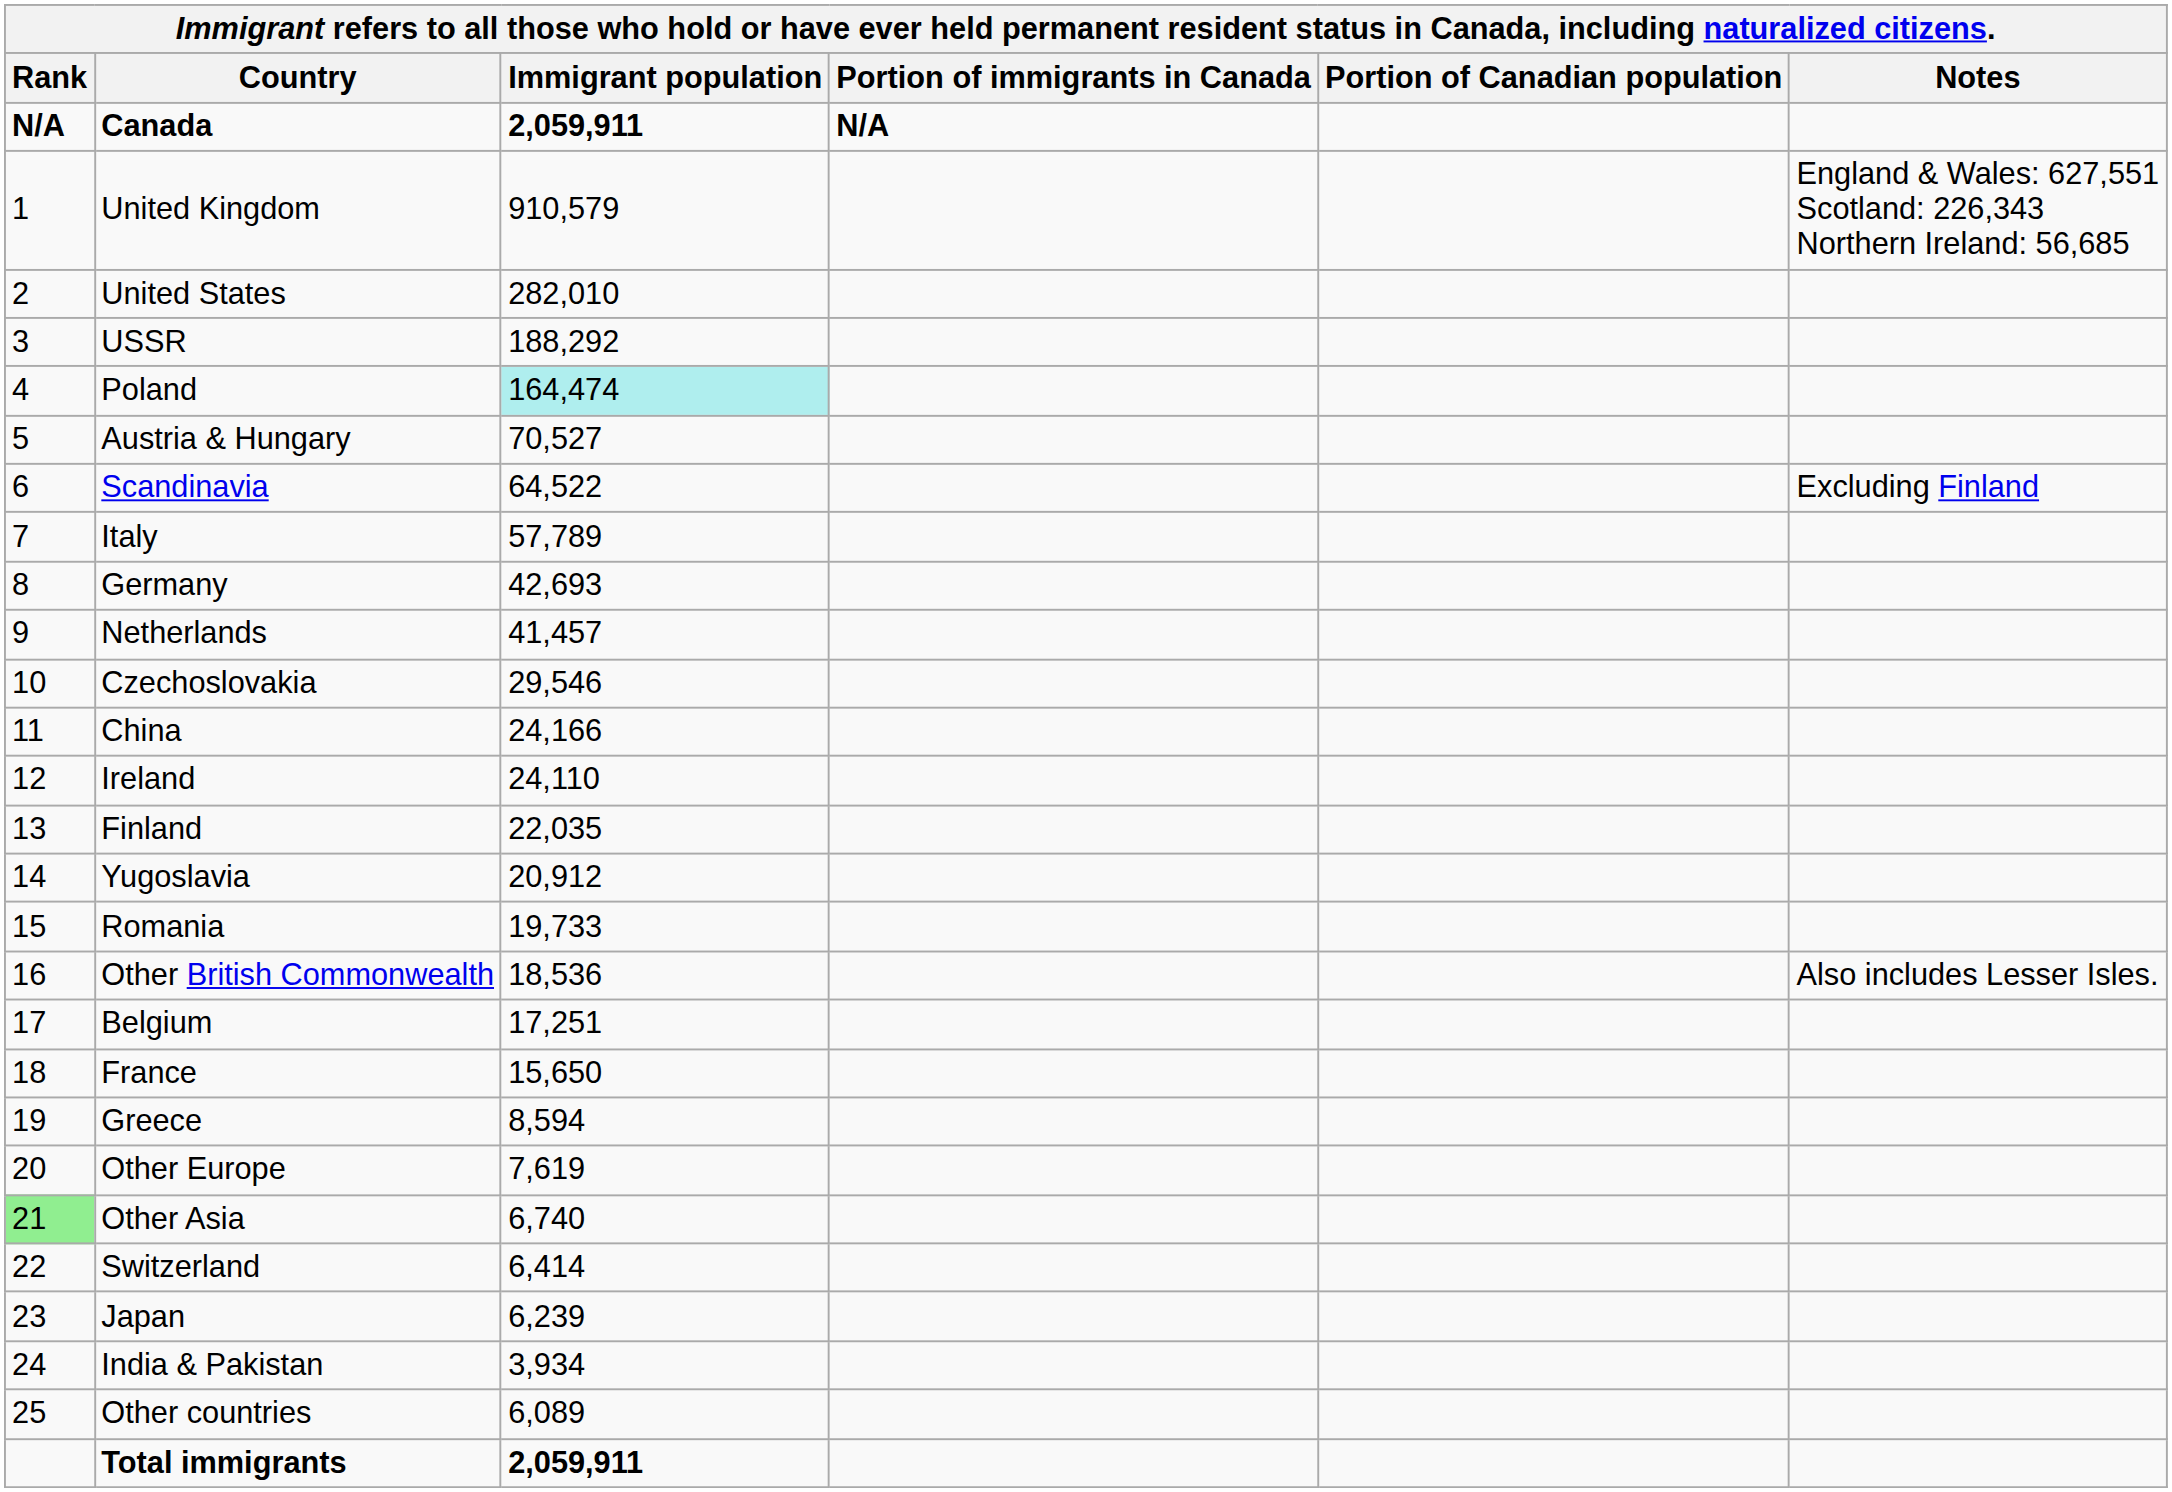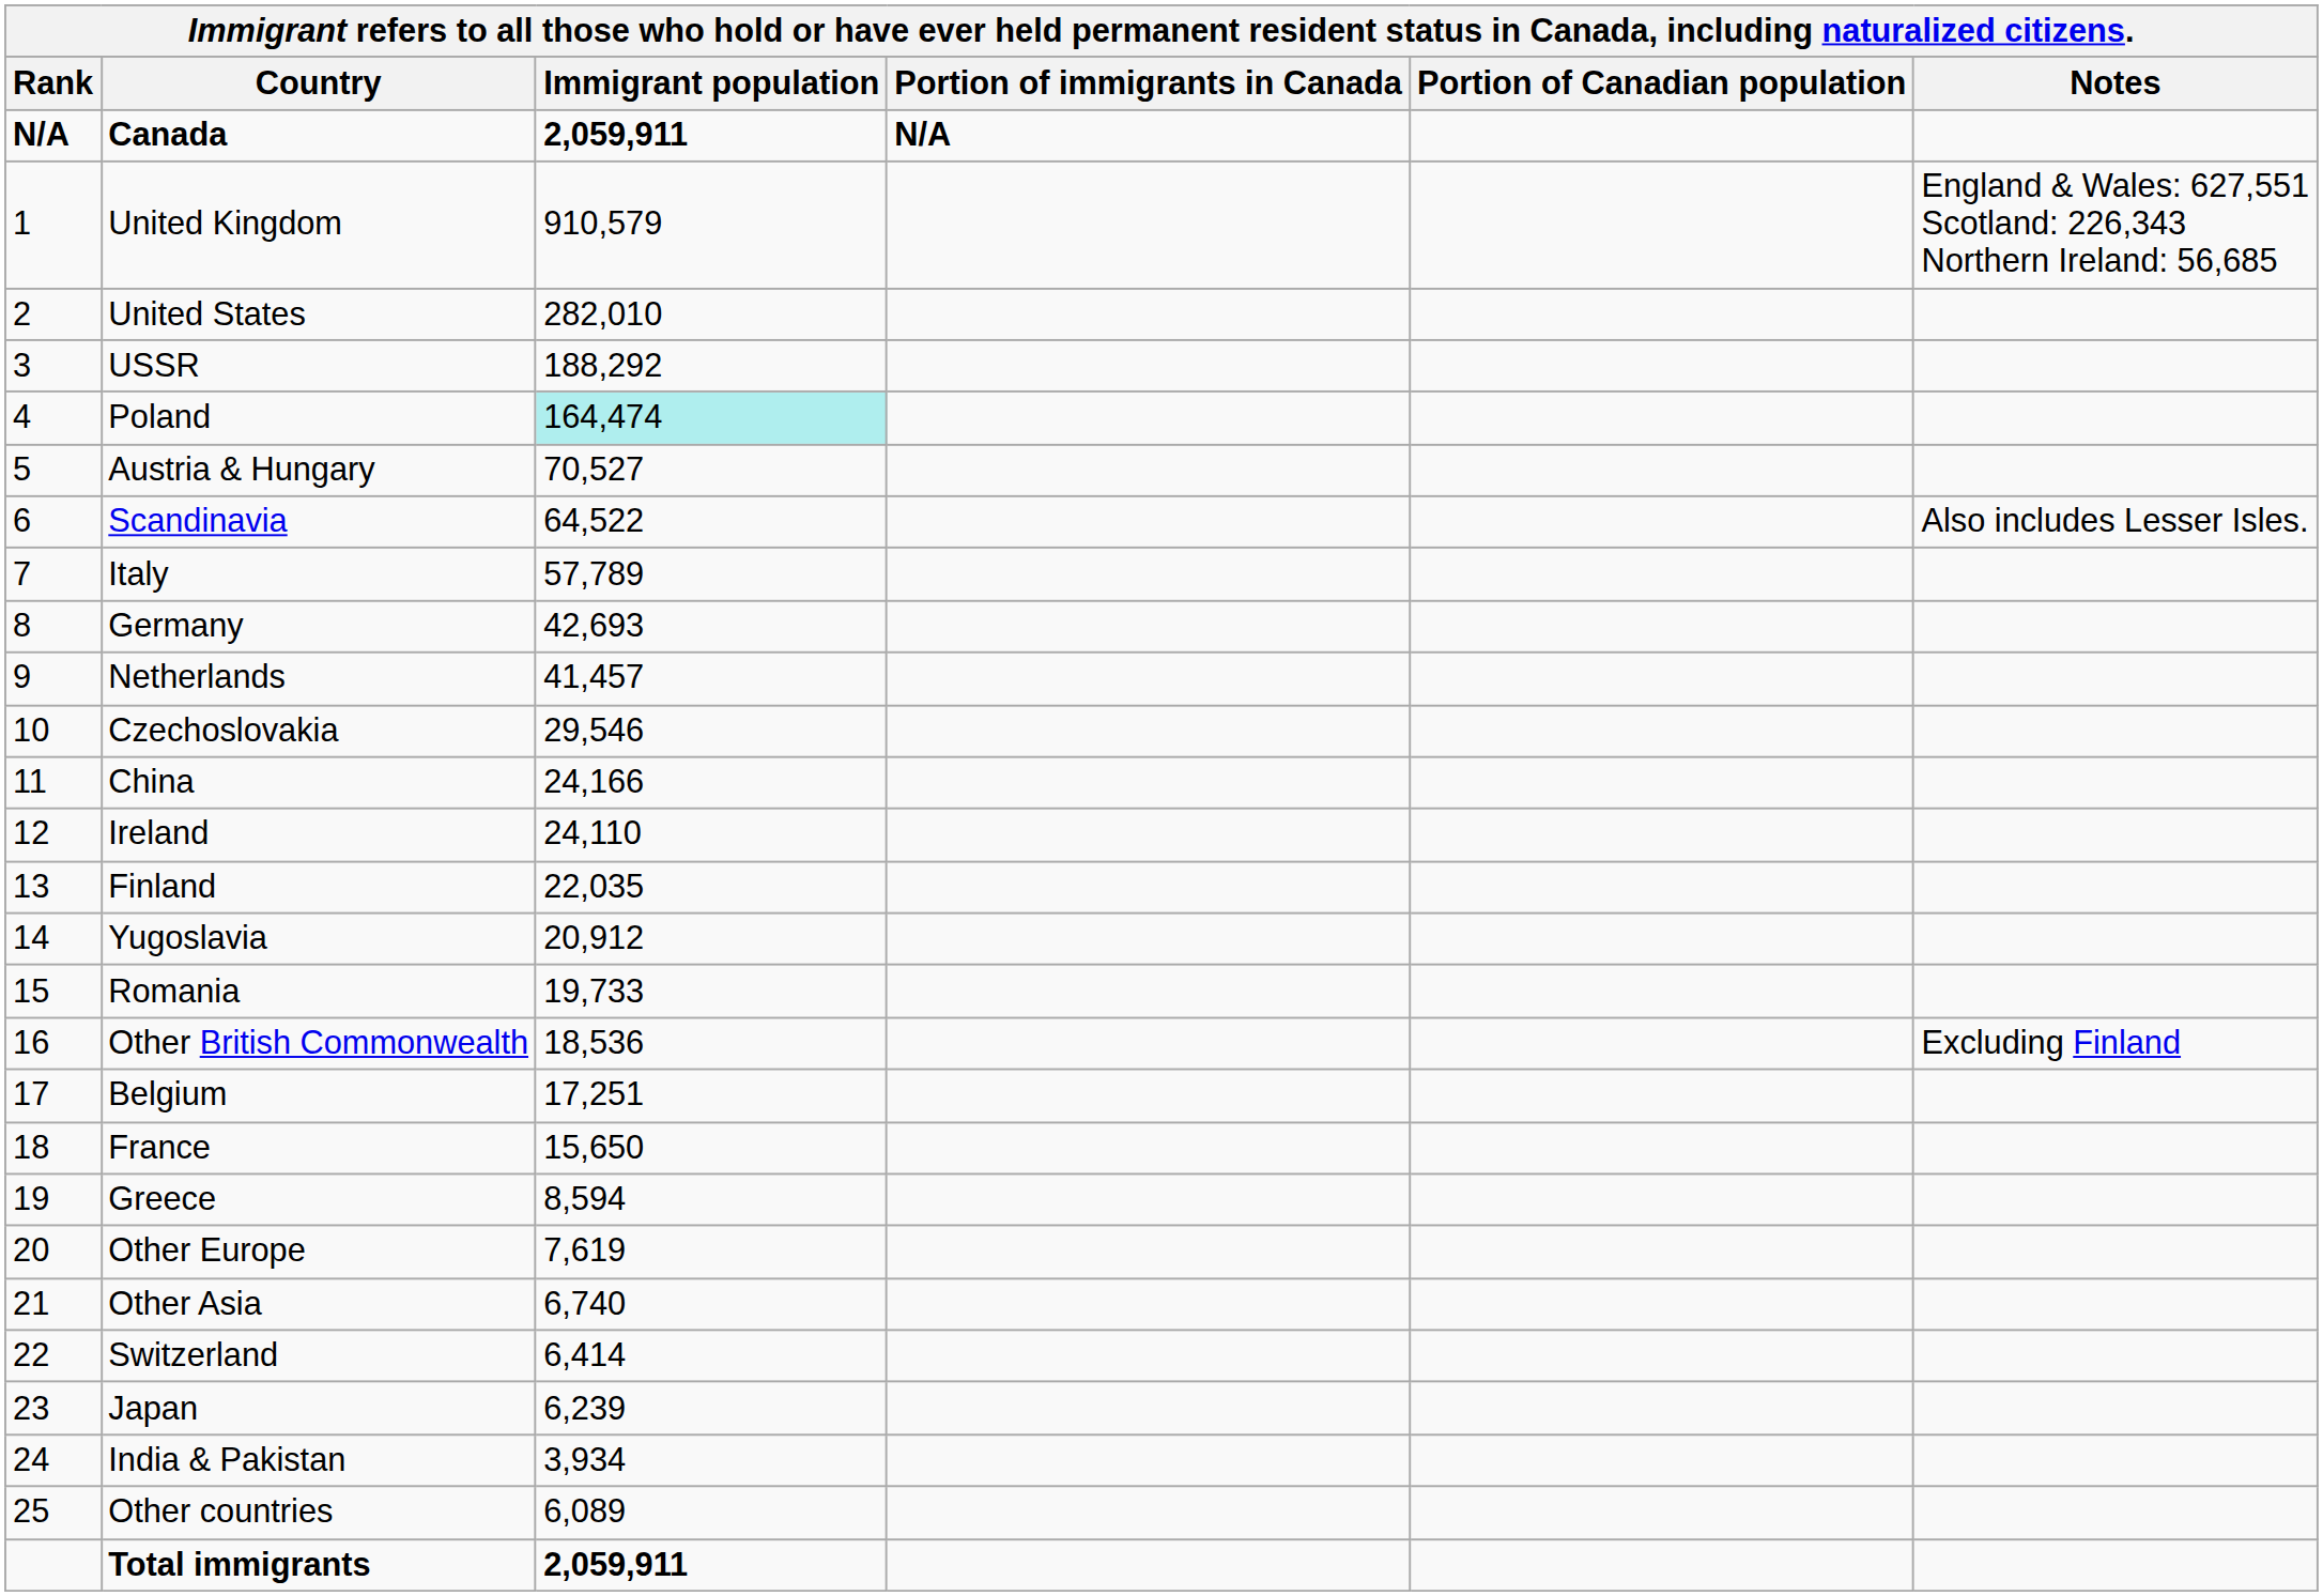Scandinavia | Notes: Excluding Finland -> Also includes Lesser Isles.
Other British Commonwealth | Notes: Also includes Lesser Isles. -> Excluding Finland
Other Asia | Rank: lightgreen background -> no background
